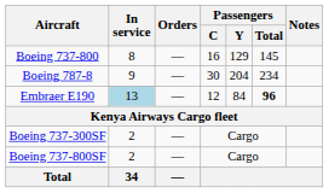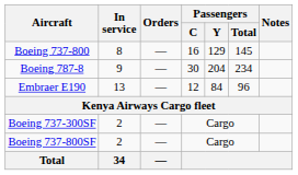Embraer E190 | In service: lightblue background -> no background
Embraer E190 | Passengers / Total: bold -> normal
